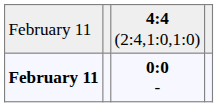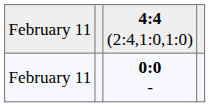row 2 | column 1: bold -> normal
